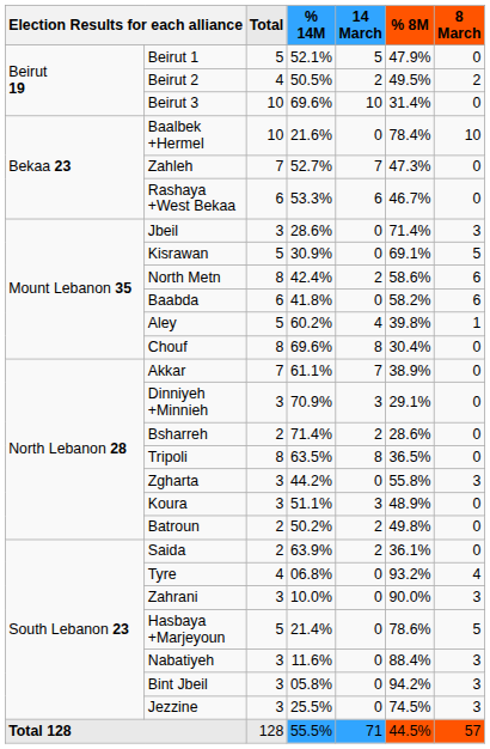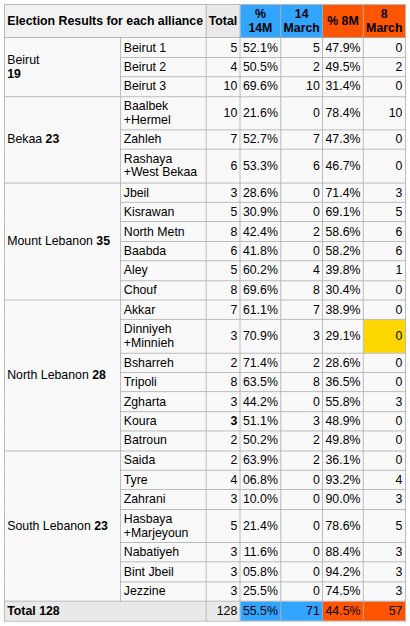Dinniyeh +Minnieh | 8 March: no background -> gold background
Koura | Total: normal -> bold
